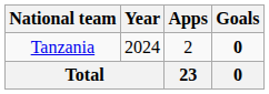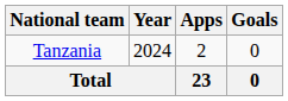Tanzania | Goals: bold -> normal
